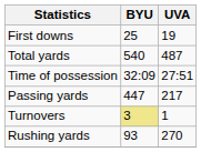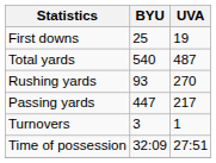rows swapped: Rushing yards <-> Time of possession
Turnovers | BYU: khaki background -> no background
